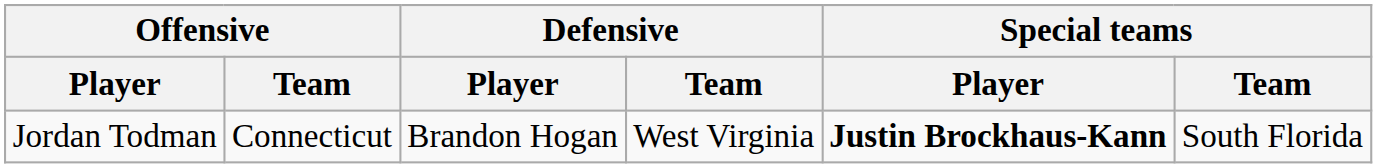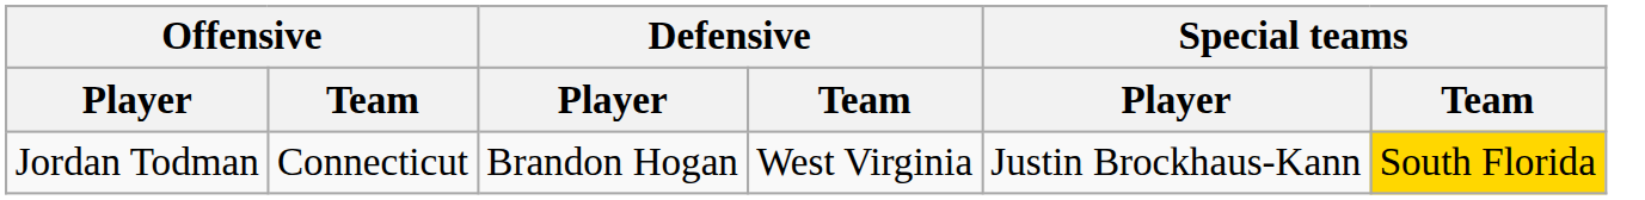Jordan Todman | Special teams / Player: bold -> normal
Jordan Todman | Special teams / Team: no background -> gold background
